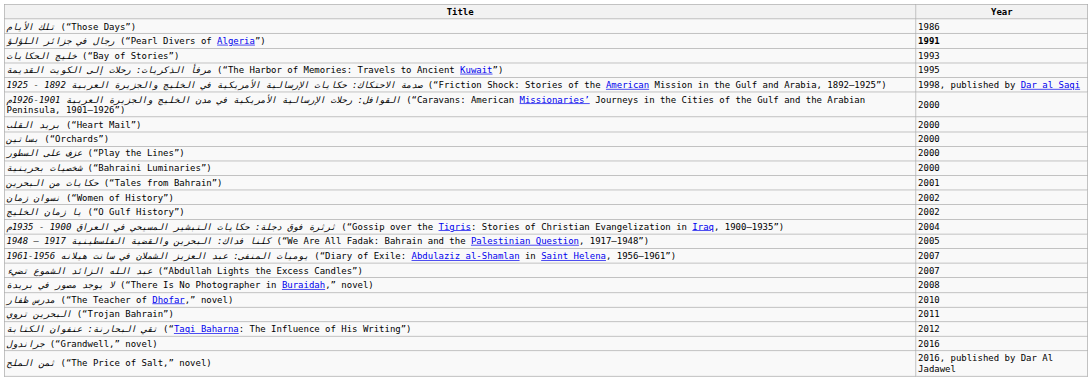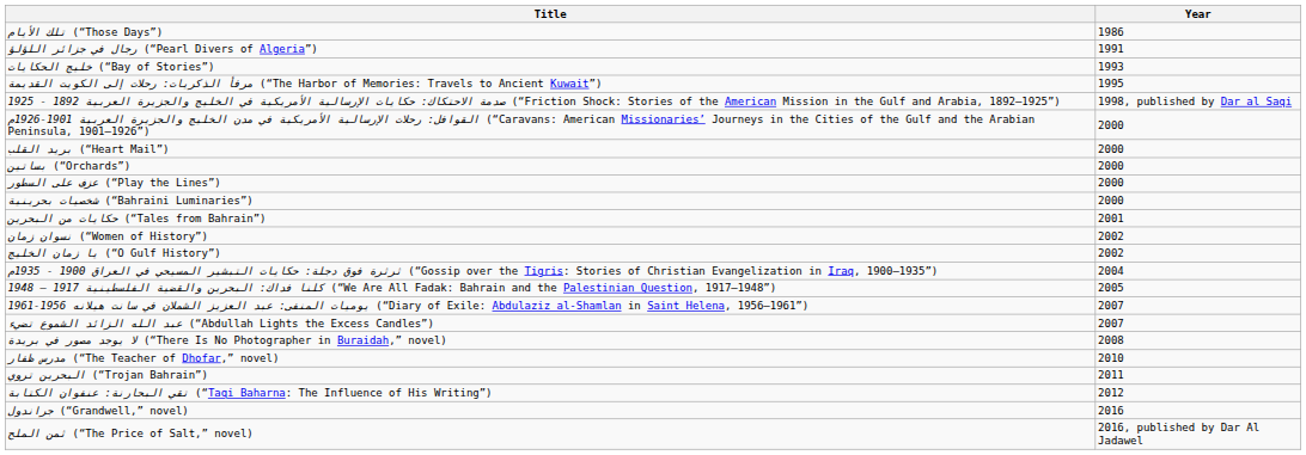رجال في جزائر اللؤلؤ (“Pearl Divers of Algeria”) | Year: bold -> normal
